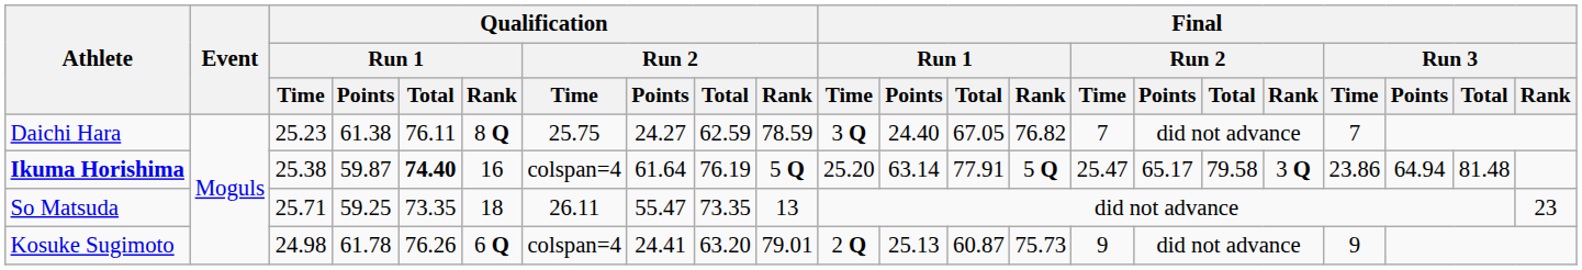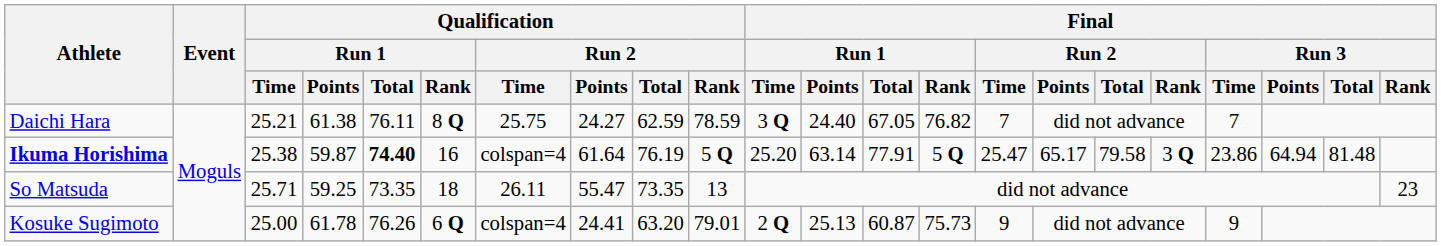Daichi Hara | Qualification / Run 1 / Time: 25.23 -> 25.21
Kosuke Sugimoto | Qualification / Run 1 / Time: 24.98 -> 25.00
